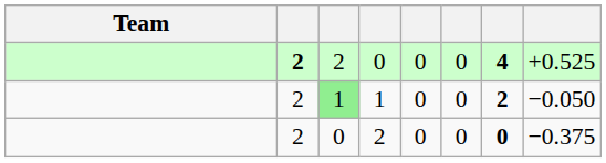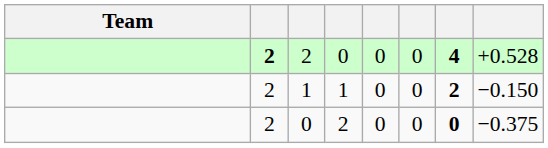row 2 | column 8: +0.525 -> +0.528
row 3 | column 3: lightgreen background -> no background
row 3 | column 8: −0.050 -> −0.150
